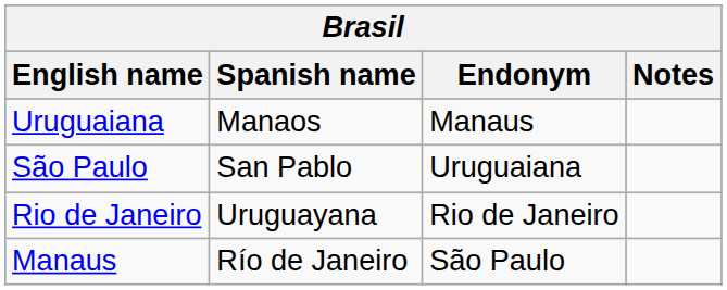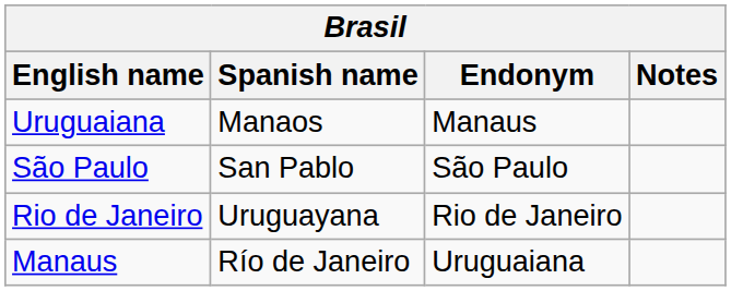row 4 | Endonym: Uruguaiana -> São Paulo
row 6 | Endonym: São Paulo -> Uruguaiana
